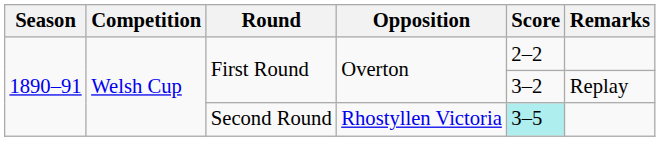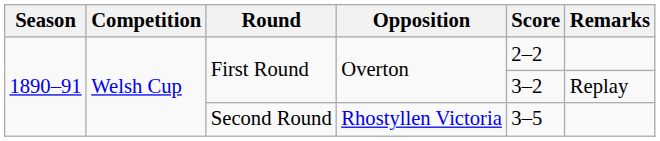Second Round | Score: paleturquoise background -> no background
